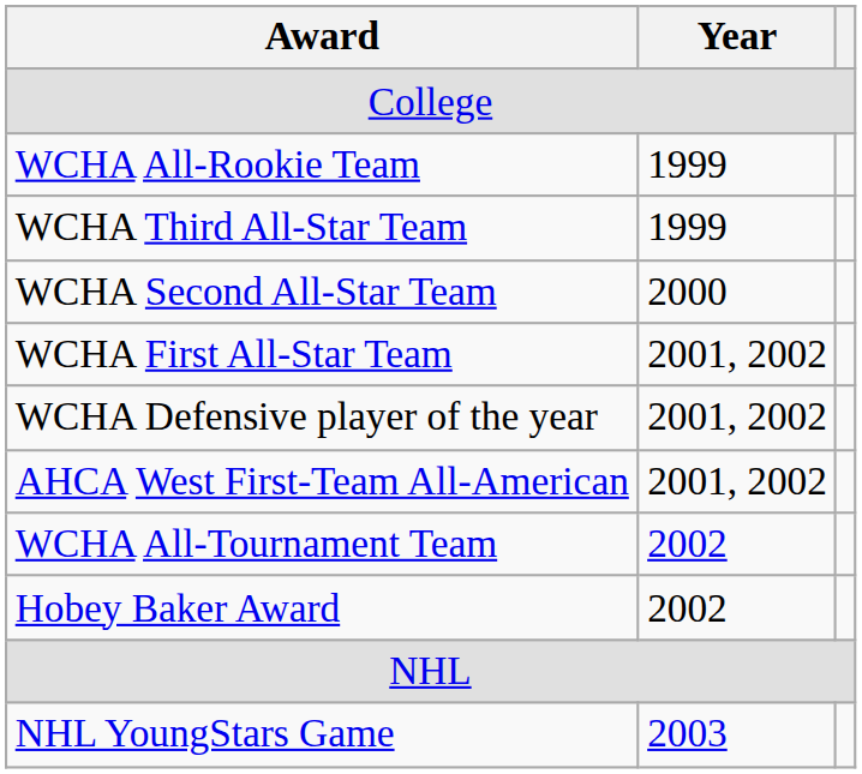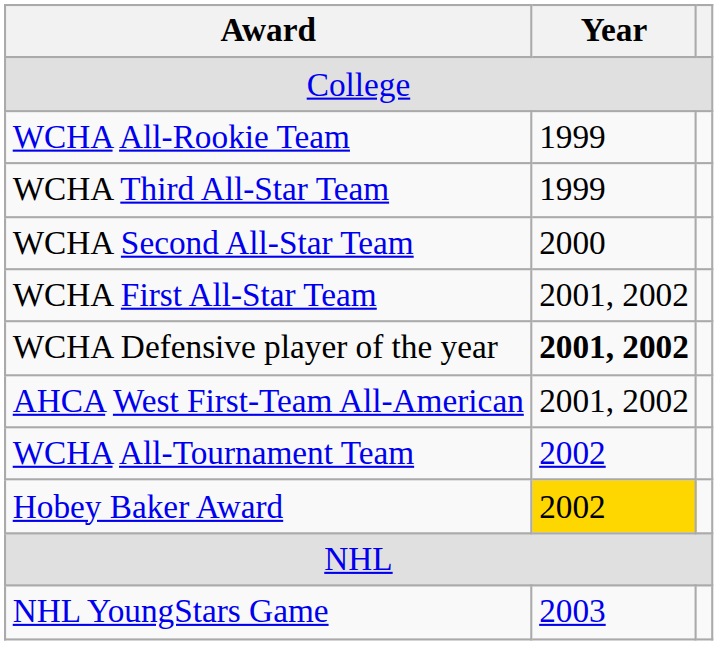WCHA Defensive player of the year | Year: normal -> bold
Hobey Baker Award | Year: no background -> gold background
